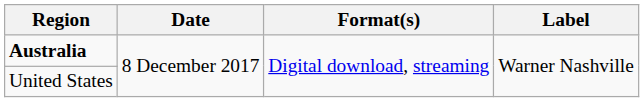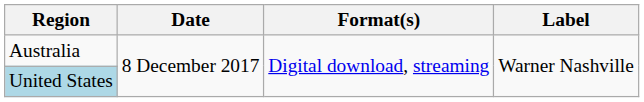Australia | Region: bold -> normal
United States | Region: no background -> lightblue background
